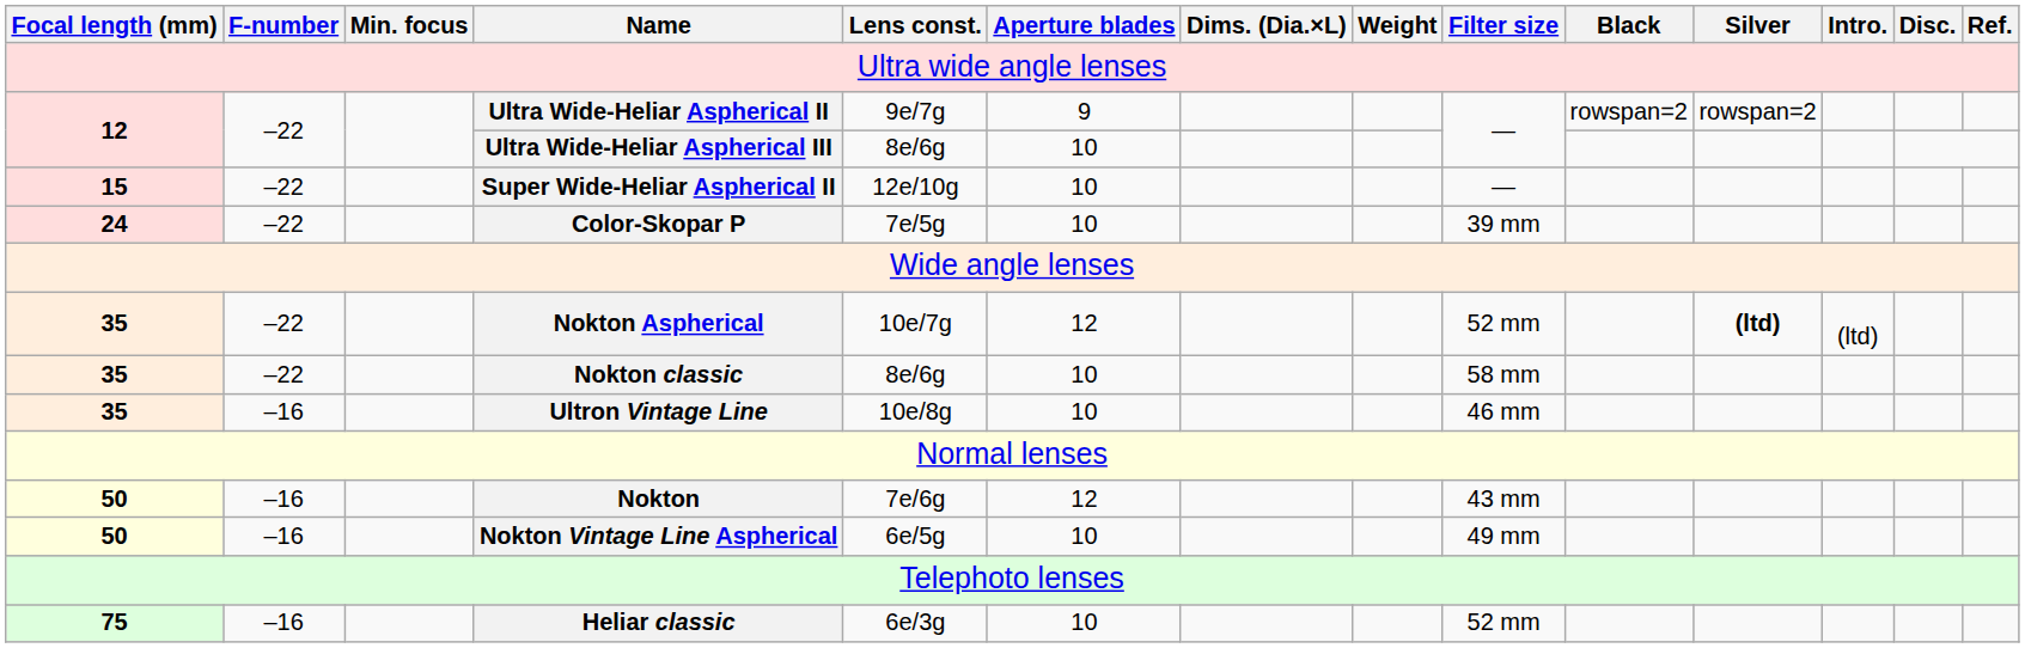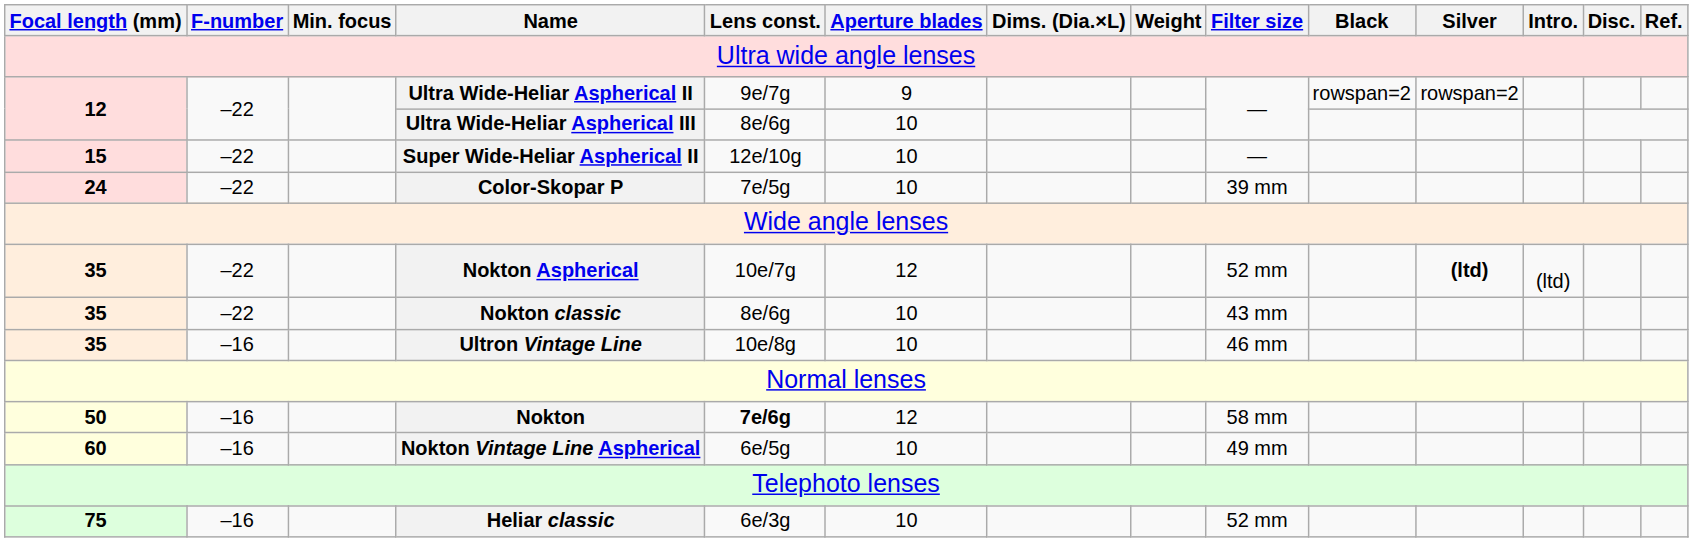Nokton classic | Filter size: 58 mm -> 43 mm
Nokton | Lens const.: normal -> bold
Nokton | Filter size: 43 mm -> 58 mm
Nokton Vintage Line Aspherical | Focal length (mm): 50 -> 60
